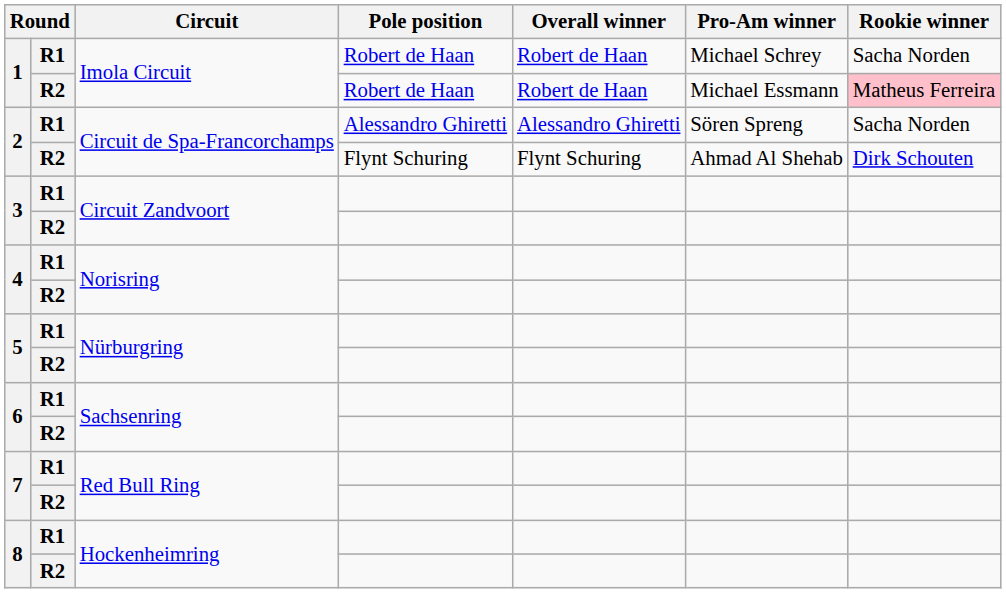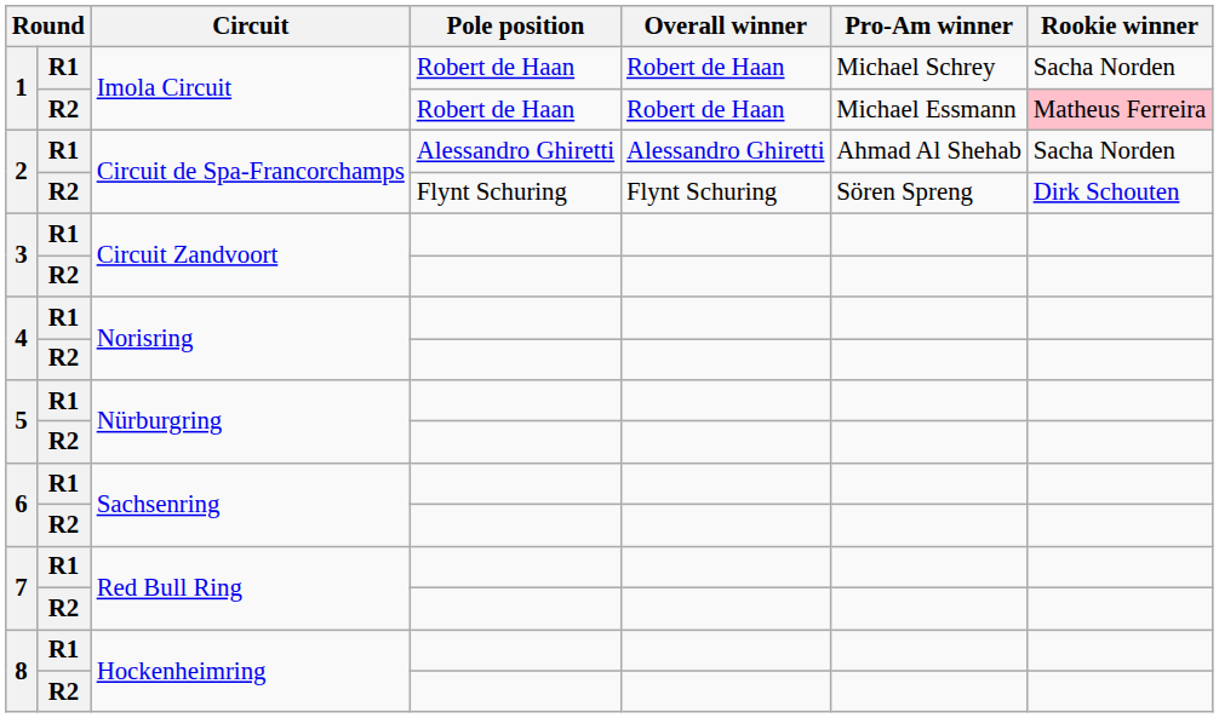2 / R1 | Pro-Am winner: Sören Spreng -> Ahmad Al Shehab
2 / R2 | Pro-Am winner: Ahmad Al Shehab -> Sören Spreng
